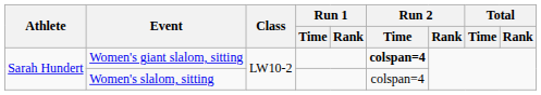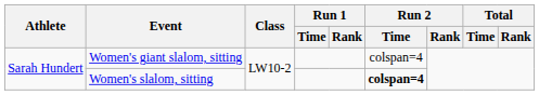Women's giant slalom, sitting | Run 2 / Time: bold -> normal
Women's slalom, sitting | Run 2 / Time: normal -> bold
